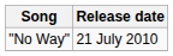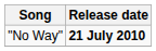"No Way" | Release date: normal -> bold
